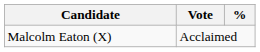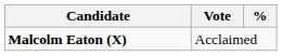Malcolm Eaton (X) | Candidate: normal -> bold
